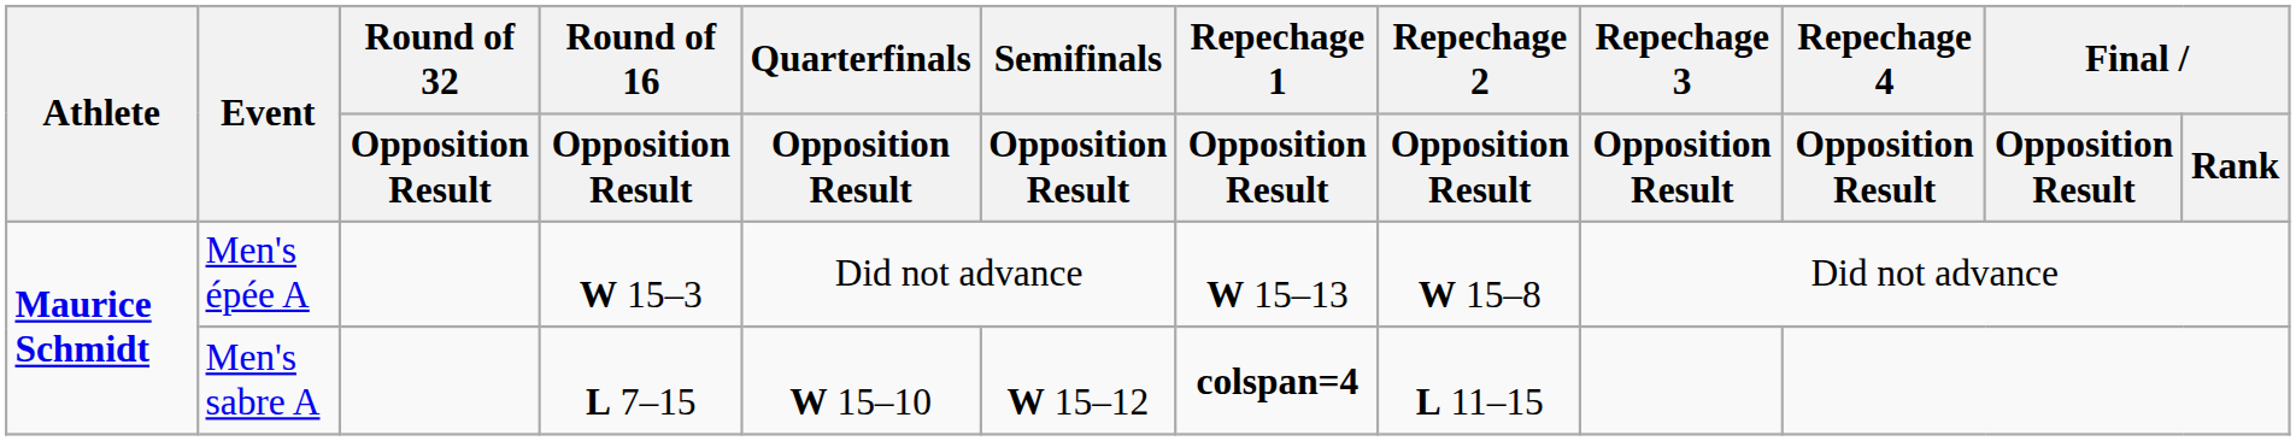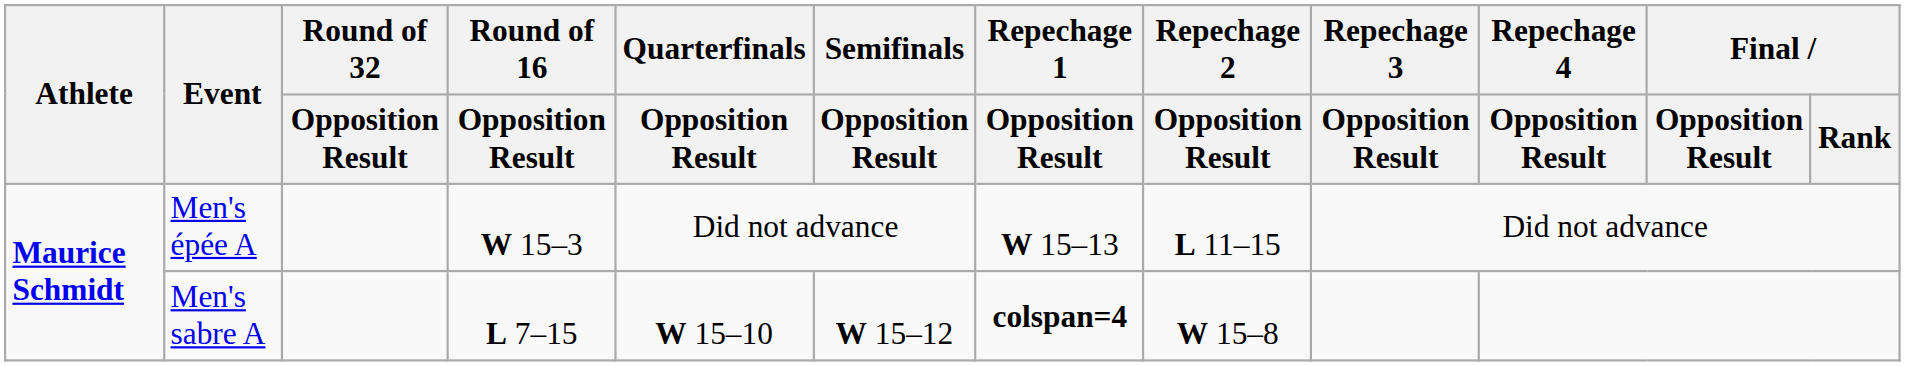Men's épée A | Repechage 2 / Opposition Result: W 15–8 -> L 11–15
Men's sabre A | Repechage 2 / Opposition Result: L 11–15 -> W 15–8
